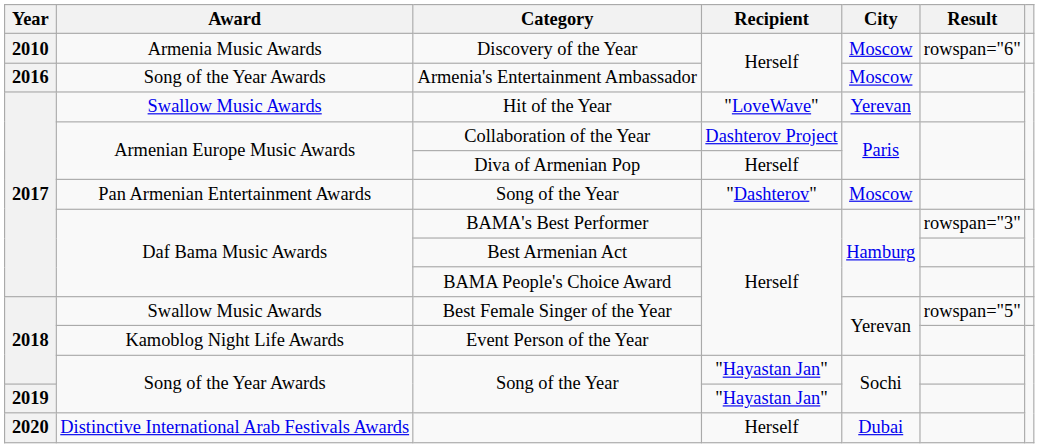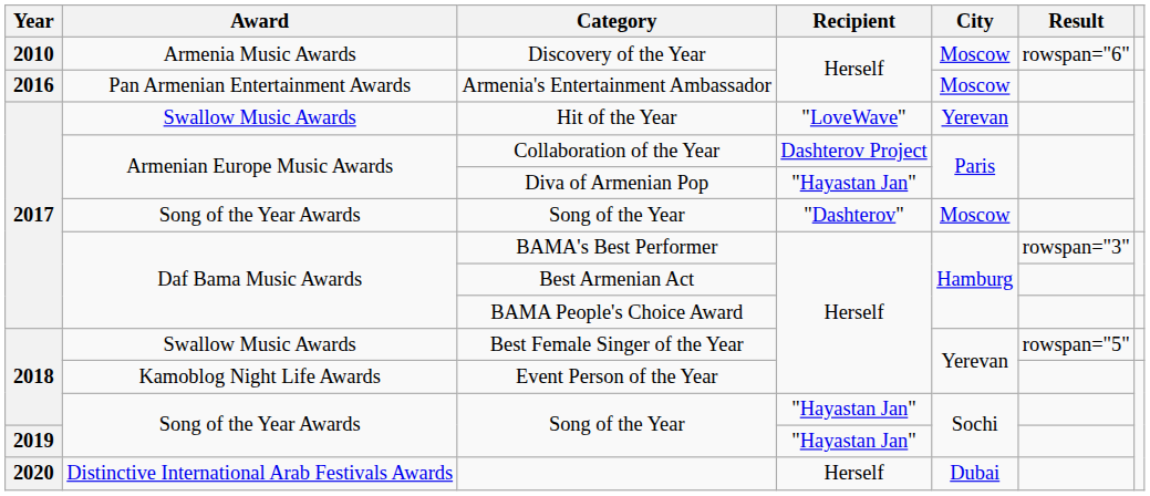Armenia's Entertainment Ambassador | Award: Song of the Year Awards -> Pan Armenian Entertainment Awards
Diva of Armenian Pop | Recipient: Herself -> "Hayastan Jan"
2017 / Song of the Year | Award: Pan Armenian Entertainment Awards -> Song of the Year Awards
